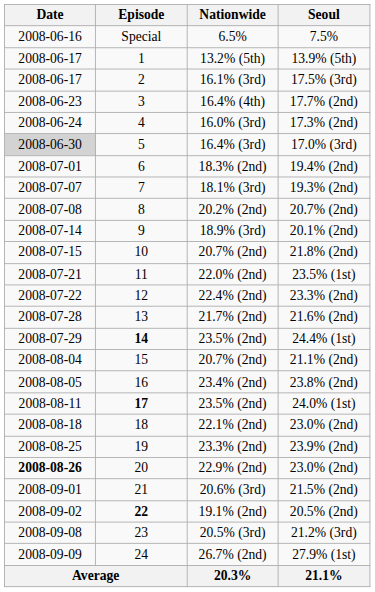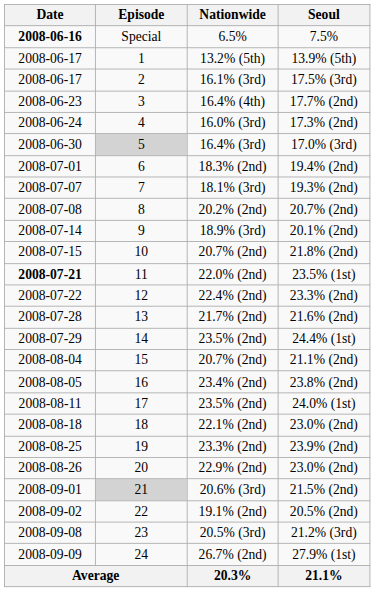7.5% | Date: normal -> bold
17.0% (3rd) | Date: lightgrey background -> no background
17.0% (3rd) | Episode: no background -> lightgrey background
23.5% (1st) | Date: normal -> bold
24.4% (1st) | Episode: bold -> normal
24.0% (1st) | Episode: bold -> normal
22.9% (2nd) / 23.0% (2nd) | Date: bold -> normal
21.5% (2nd) | Episode: no background -> lightgrey background
20.5% (2nd) | Episode: bold -> normal
